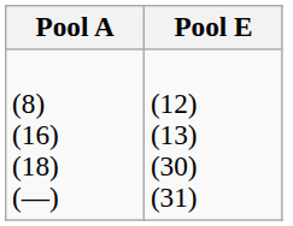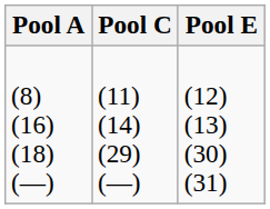+ column: Pool C | (11) (14) (29) (—)
